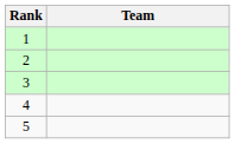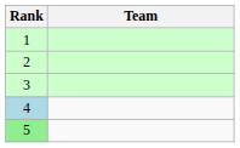4 | Rank: no background -> lightblue background
5 | Rank: no background -> lightgreen background
